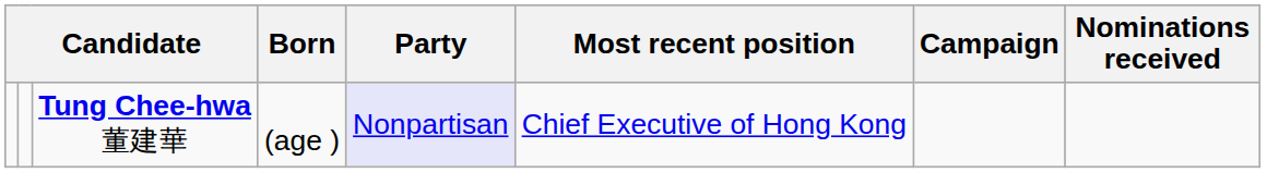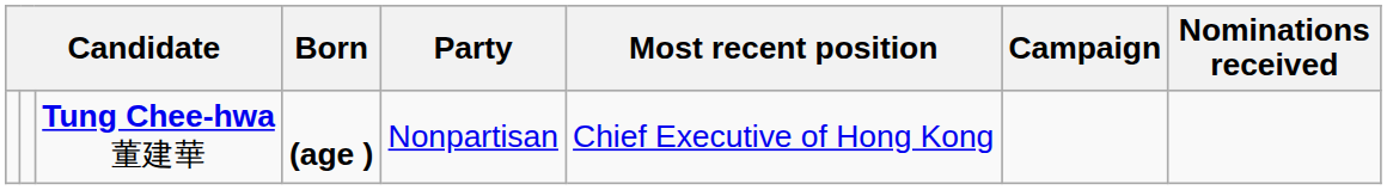Tung Chee-hwa 董建華 | Born: normal -> bold
Tung Chee-hwa 董建華 | Party: lavender background -> no background
